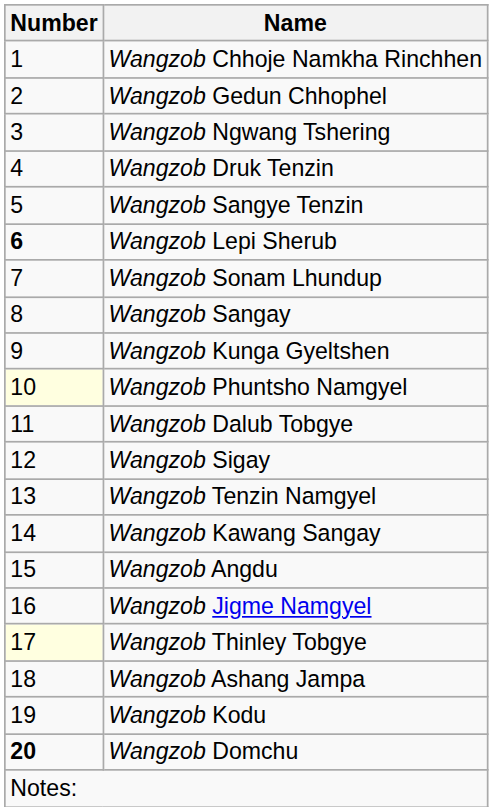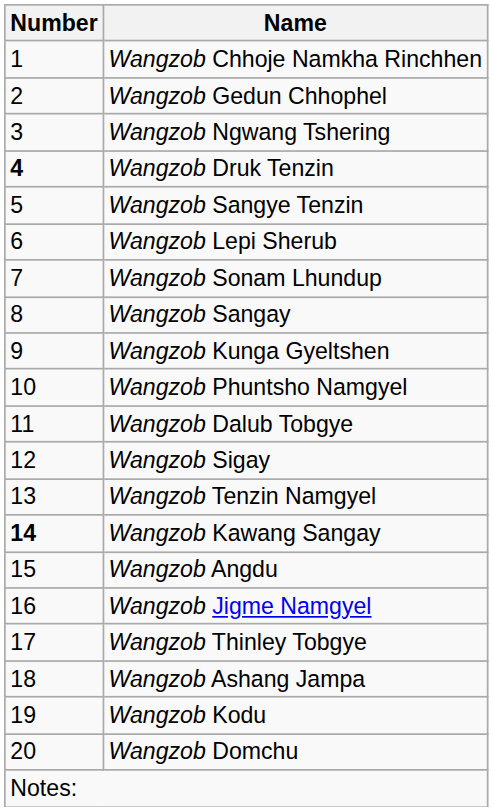Wangzob Druk Tenzin | Number: normal -> bold
Wangzob Lepi Sherub | Number: bold -> normal
Wangzob Phuntsho Namgyel | Number: lightyellow background -> no background
Wangzob Kawang Sangay | Number: normal -> bold
Wangzob Thinley Tobgye | Number: lightyellow background -> no background
Wangzob Domchu | Number: bold -> normal
